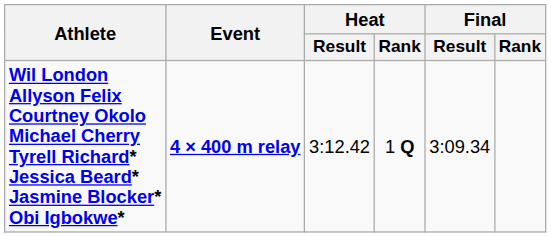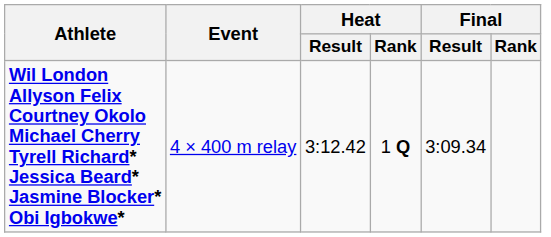row 3 | Event: bold -> normal
